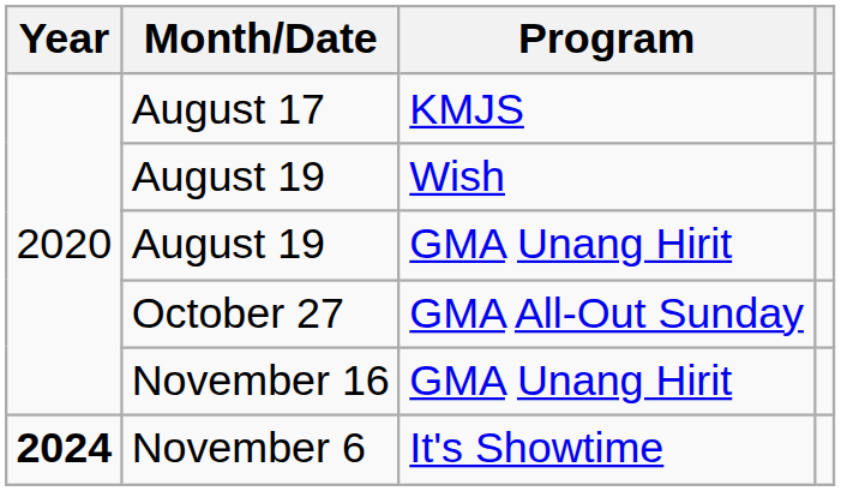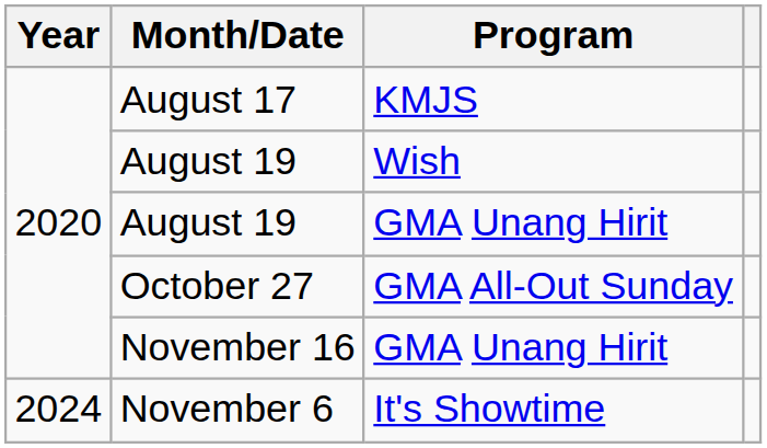November 6 | Year: bold -> normal
